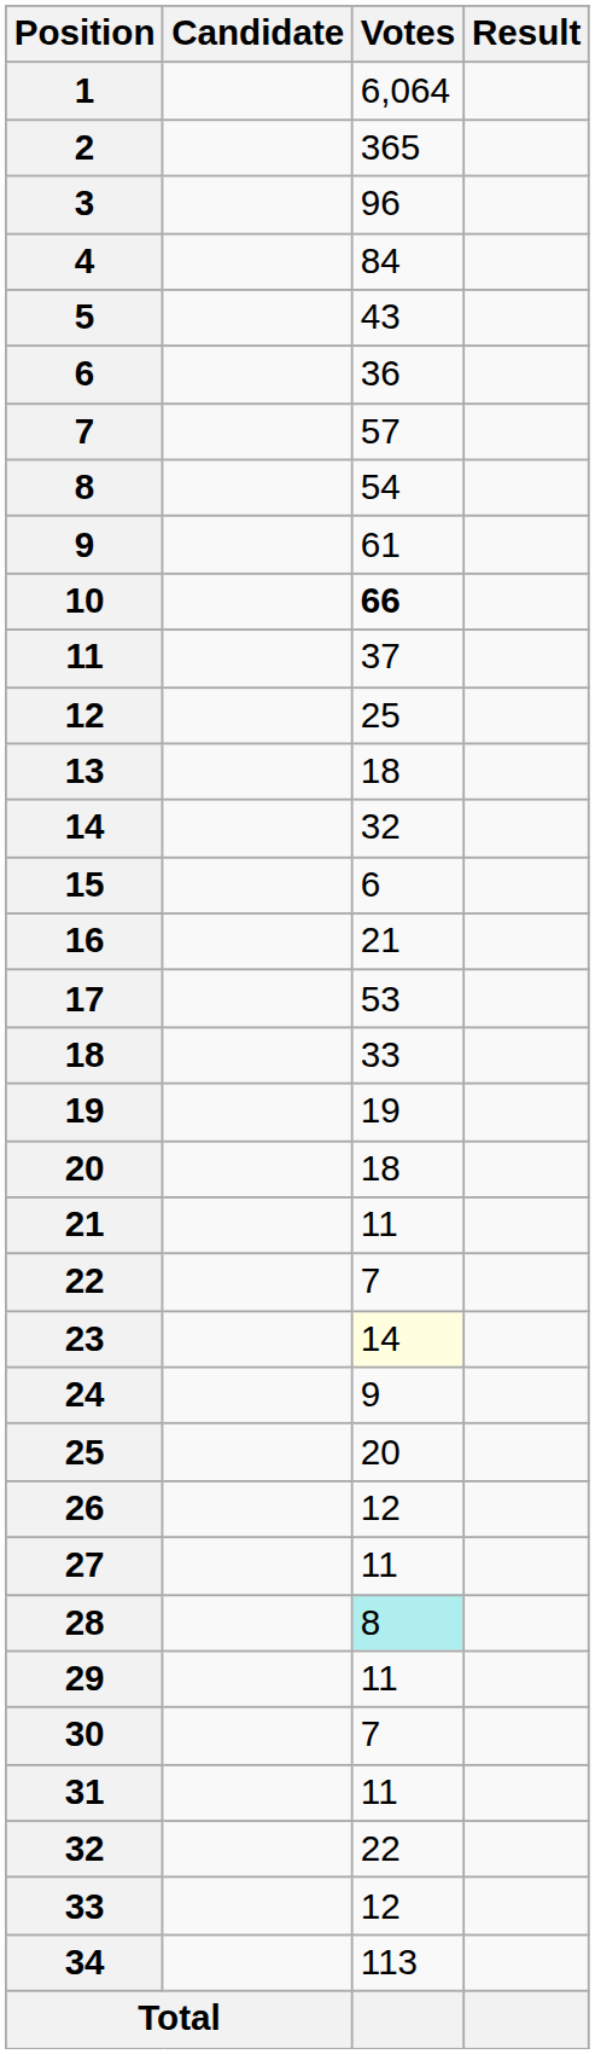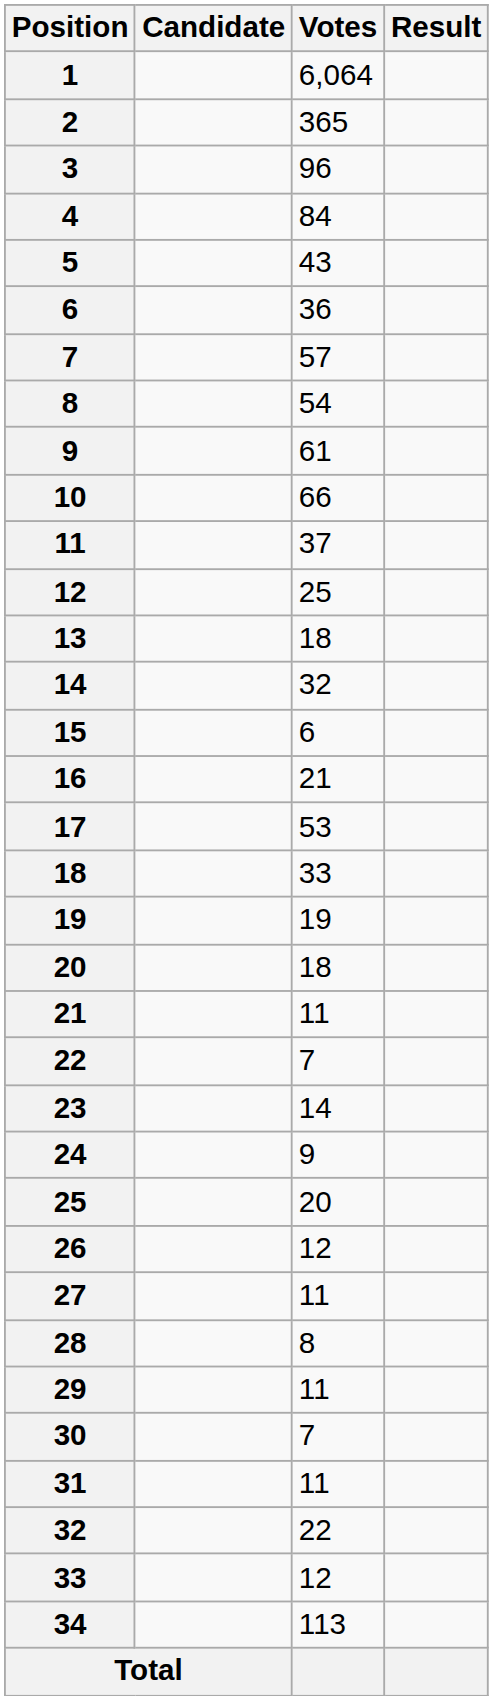10 | Votes: bold -> normal
23 | Votes: lightyellow background -> no background
28 | Votes: paleturquoise background -> no background
